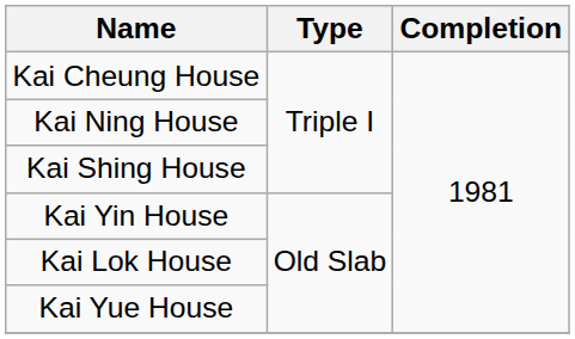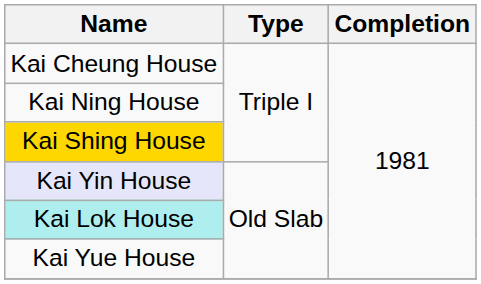Kai Shing House | Name: no background -> gold background
Kai Yin House | Name: no background -> lavender background
Kai Lok House | Name: no background -> paleturquoise background
